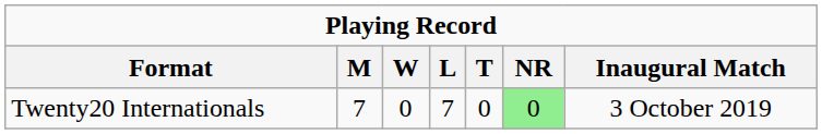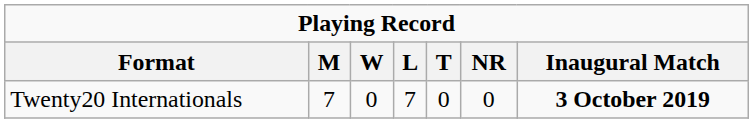Twenty20 Internationals | NR: lightgreen background -> no background
Twenty20 Internationals | Inaugural Match: normal -> bold
